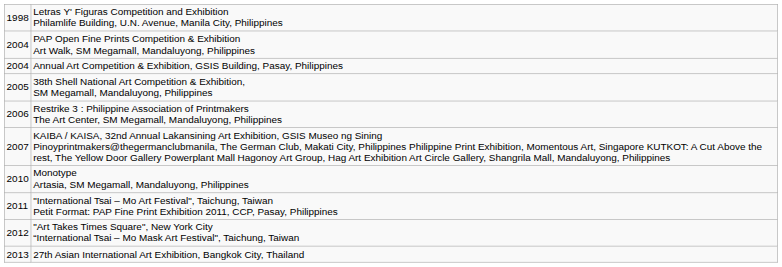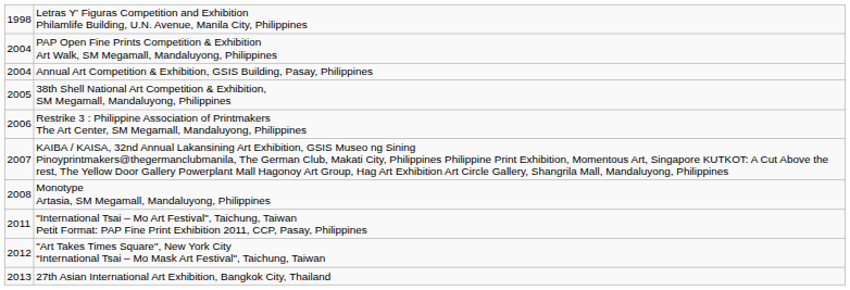Monotype Artasia, SM Megamall, Mandaluyong, Philippines | column 1: 2010 -> 2008
